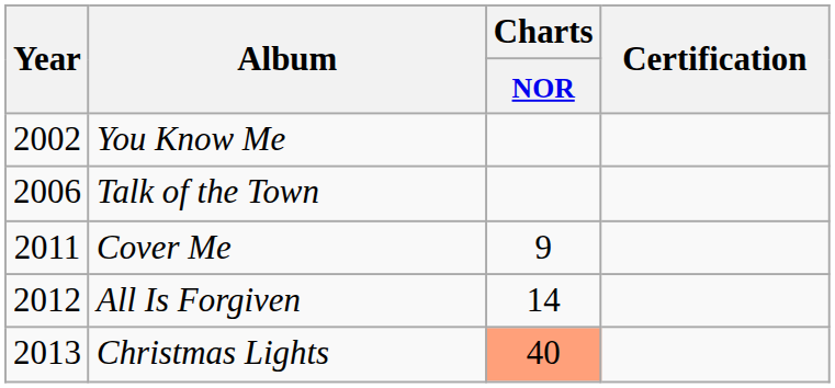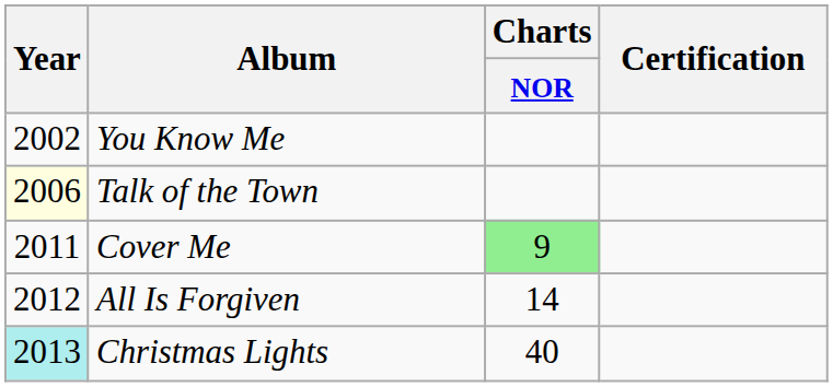Talk of the Town | Year: no background -> lightyellow background
Cover Me | Charts / NOR: no background -> lightgreen background
Christmas Lights | Year: no background -> paleturquoise background
Christmas Lights | Charts / NOR: lightsalmon background -> no background
